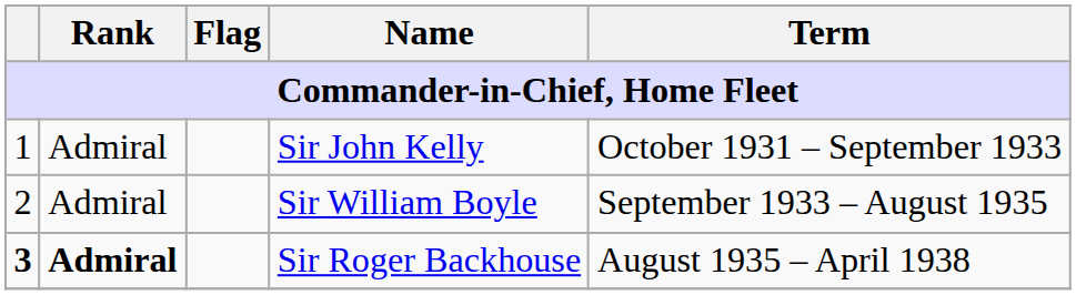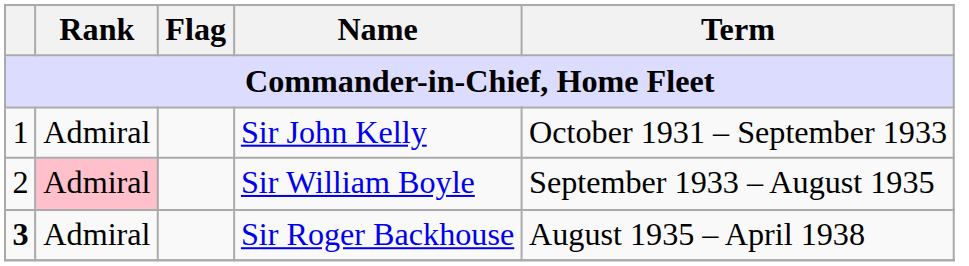Sir William Boyle | Rank: no background -> pink background
Sir Roger Backhouse | Rank: bold -> normal
